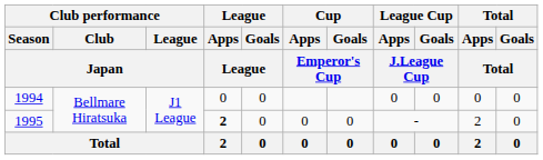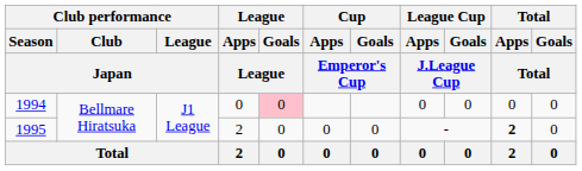1994 | League / Goals / League: no background -> pink background
1995 | League / Apps / League: bold -> normal
1995 | Total / Apps / Total: normal -> bold
